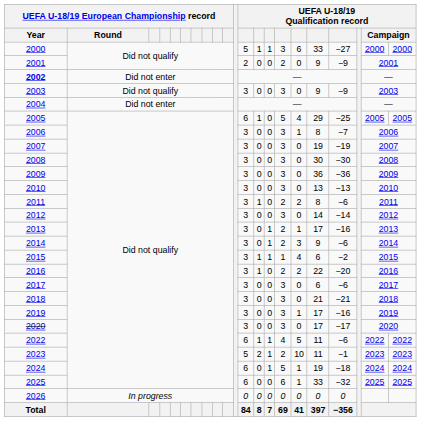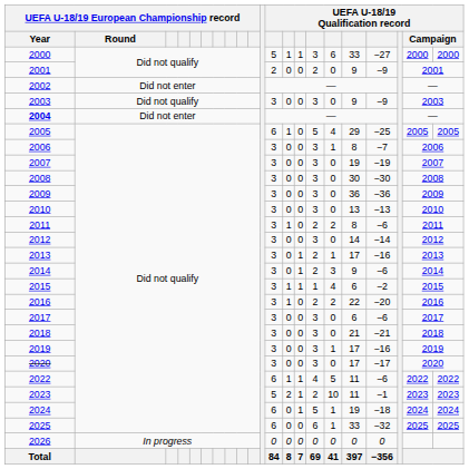2002 | UEFA U-18/19 European Championship record / Year: bold -> normal
2004 | UEFA U-18/19 European Championship record / Year: normal -> bold
